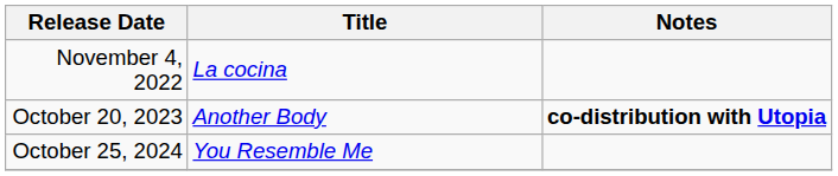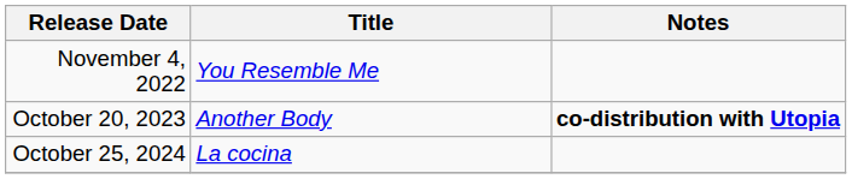November 4, 2022 | Title: La cocina -> You Resemble Me
October 25, 2024 | Title: You Resemble Me -> La cocina
